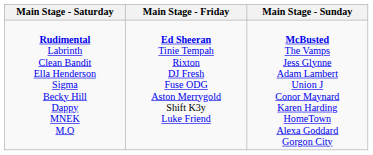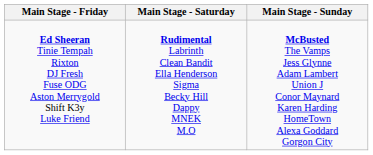columns swapped: Main Stage - Friday <-> Main Stage - Saturday
